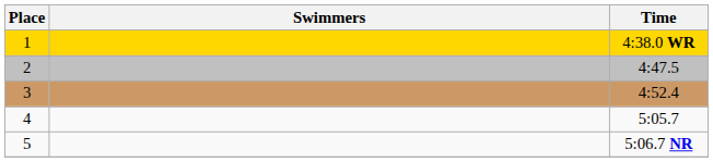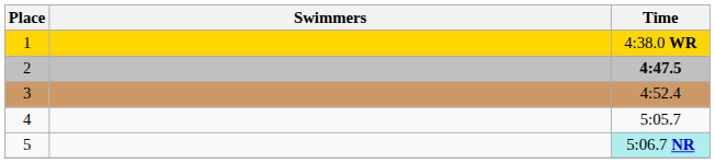2 | Time: normal -> bold
5 | Time: no background -> paleturquoise background
